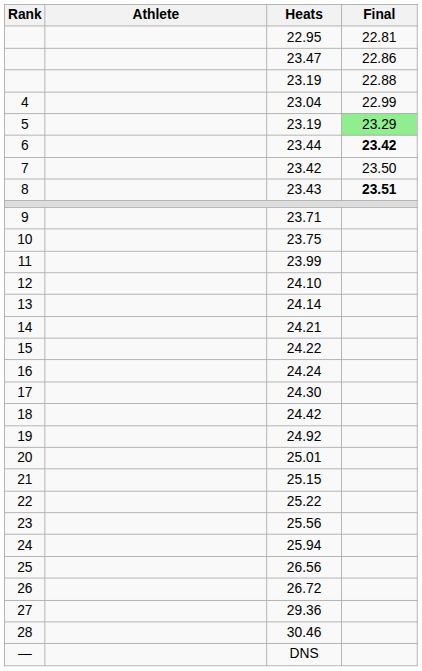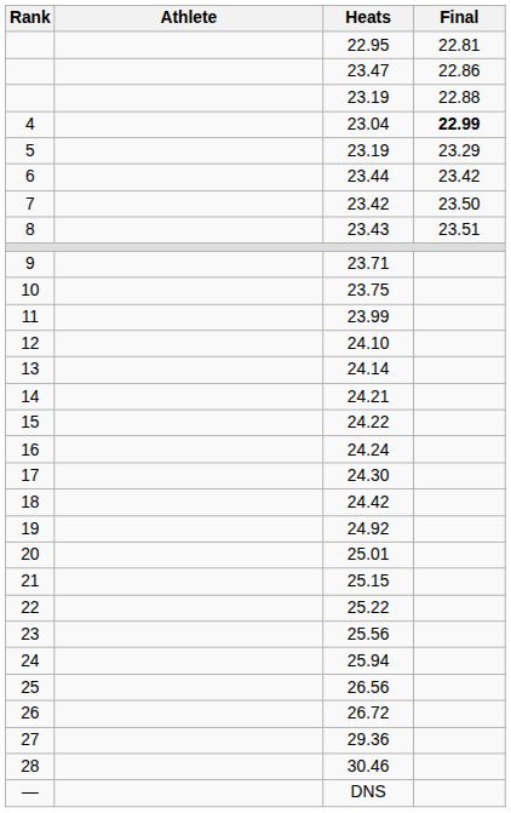23.04 | Final: normal -> bold
5 / 23.19 | Final: lightgreen background -> no background
23.44 | Final: bold -> normal
23.43 | Final: bold -> normal
